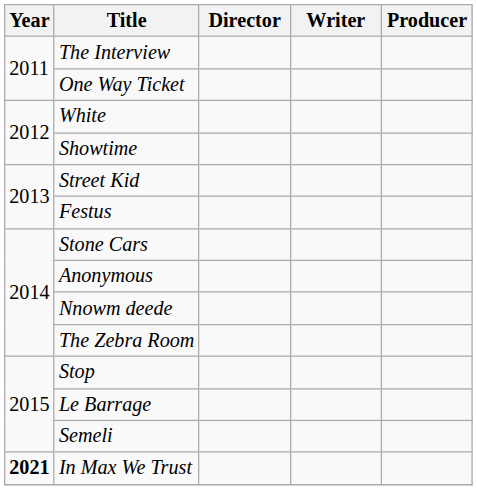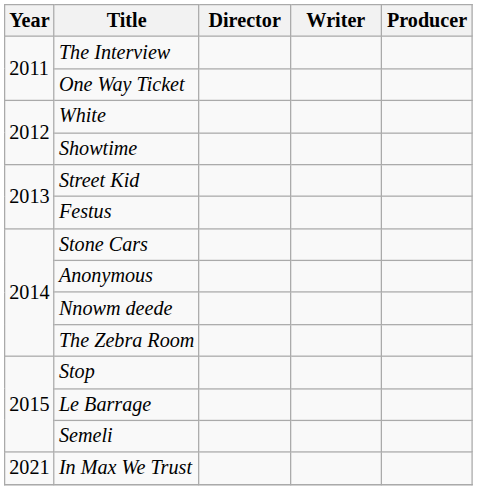In Max We Trust | Year: bold -> normal
